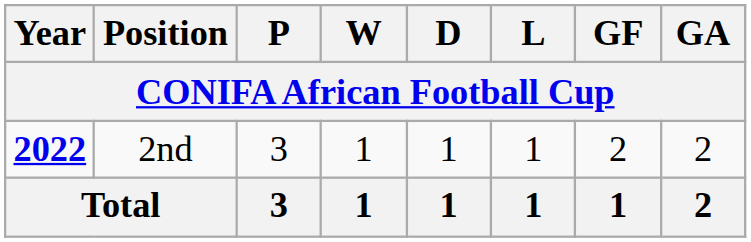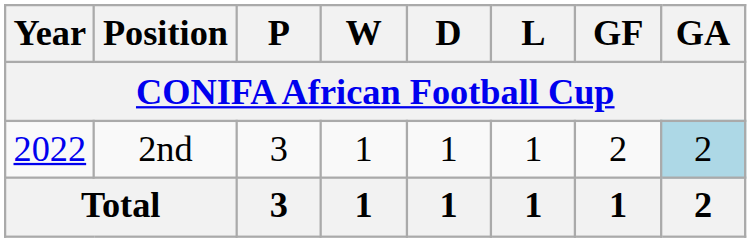2nd | Year: bold -> normal
2nd | GA: no background -> lightblue background
